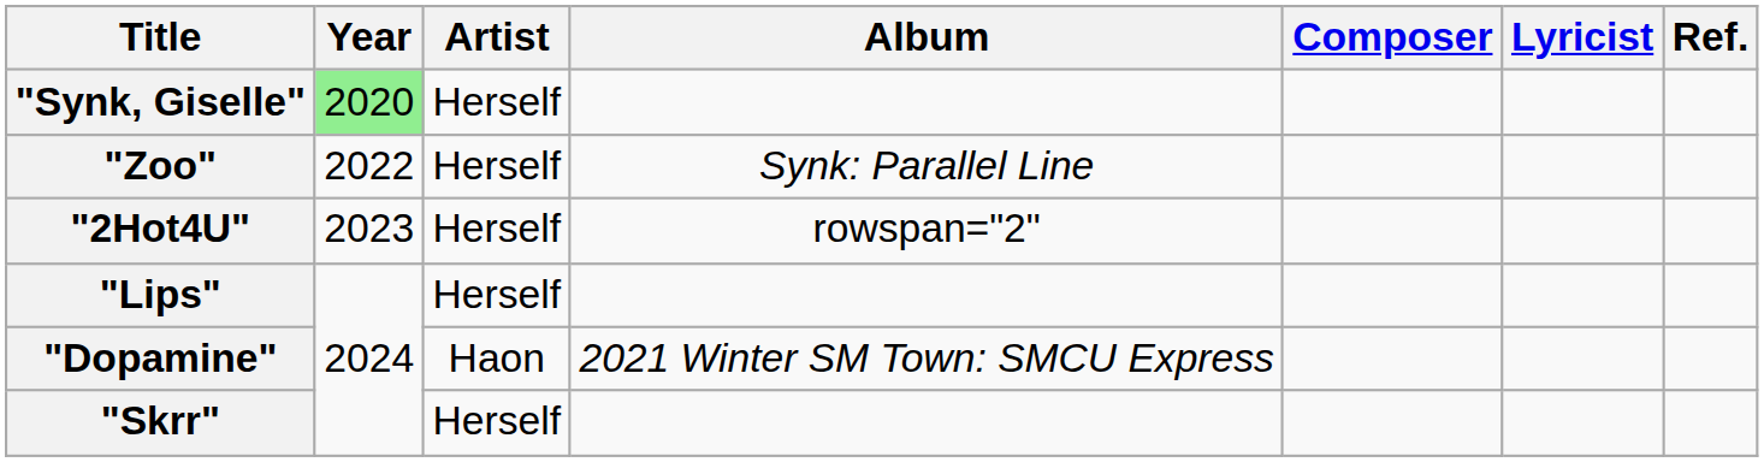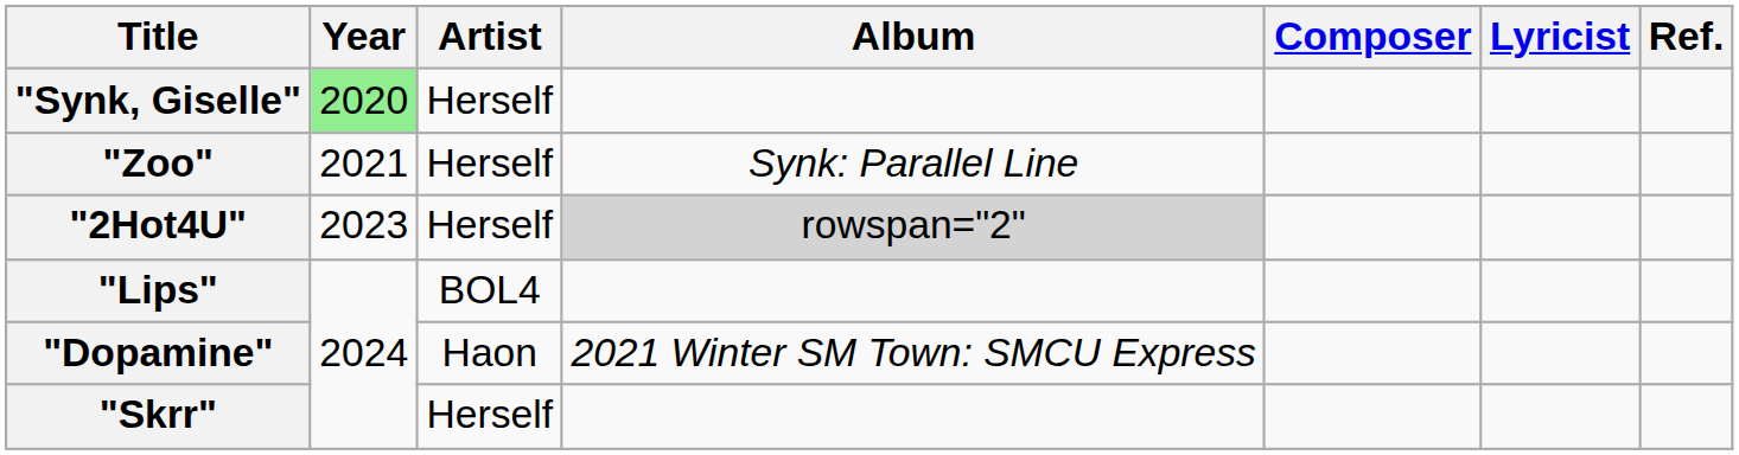"Zoo" | Year: 2022 -> 2021
"2Hot4U" | Album: no background -> lightgrey background
"Lips" | Artist: Herself -> BOL4
